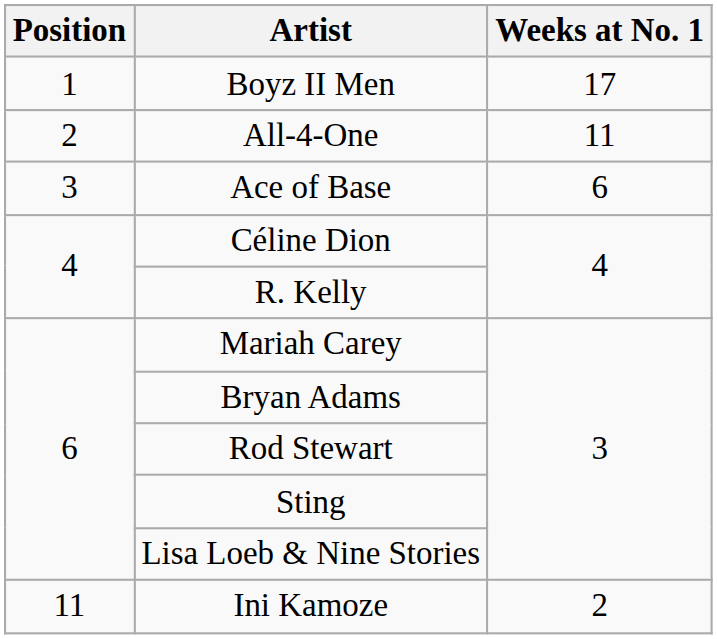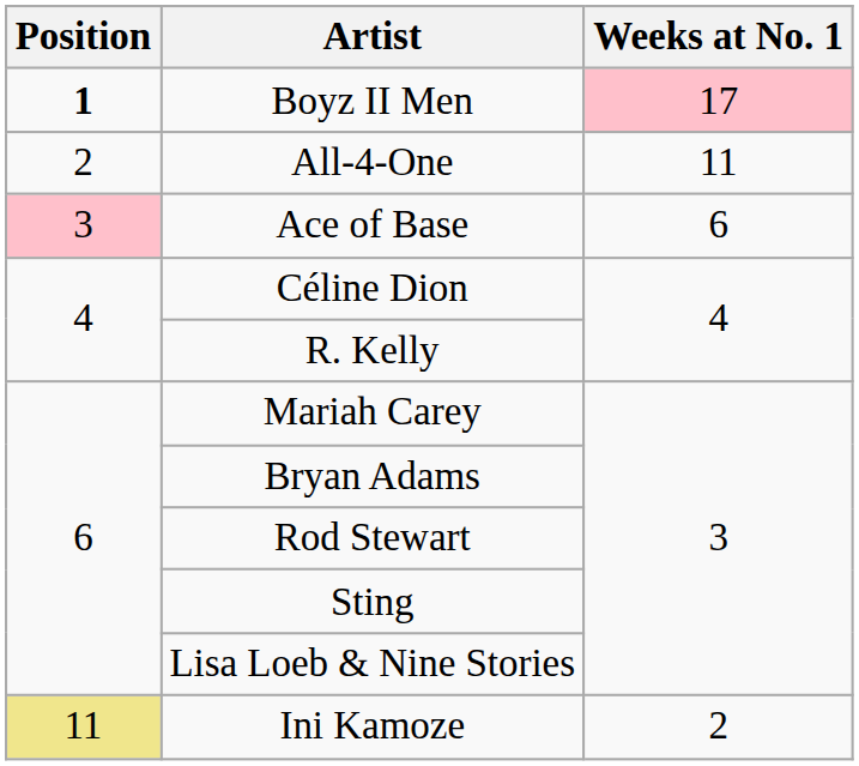Boyz II Men | Position: normal -> bold
Boyz II Men | Weeks at No. 1: no background -> pink background
Ace of Base | Position: no background -> pink background
Ini Kamoze | Position: no background -> khaki background
